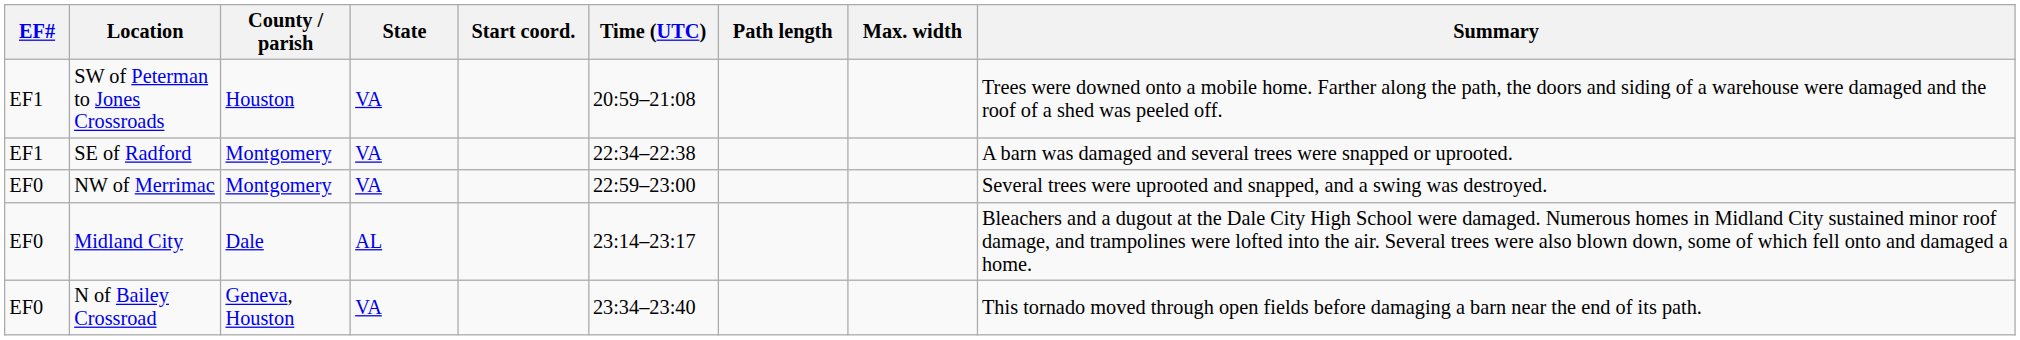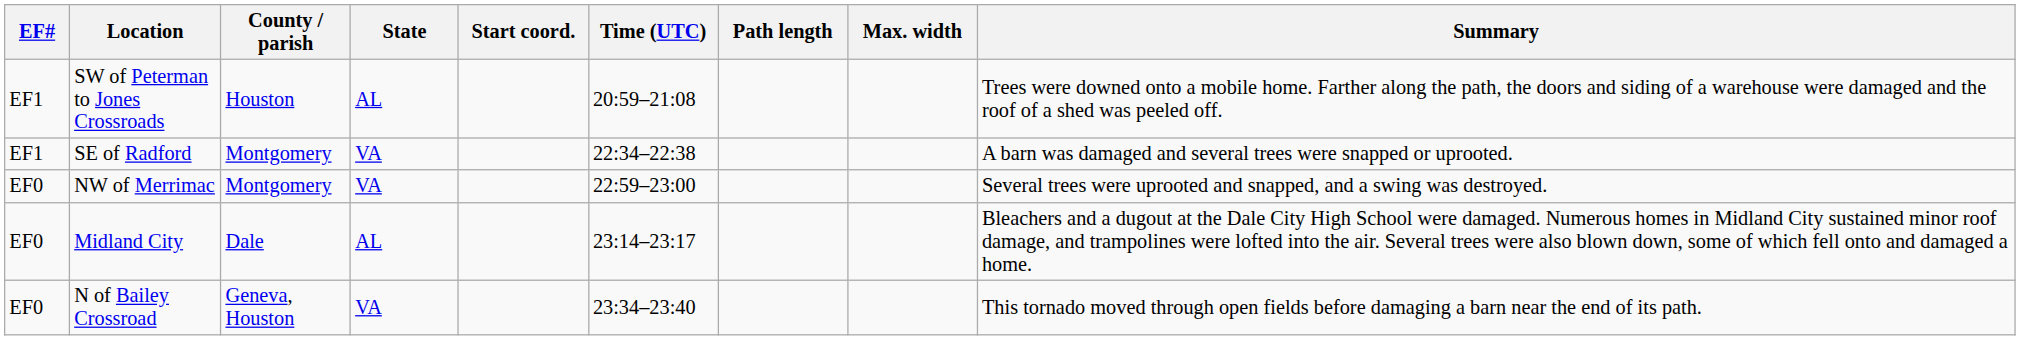SW of Peterman to Jones Crossroads | State: VA -> AL
